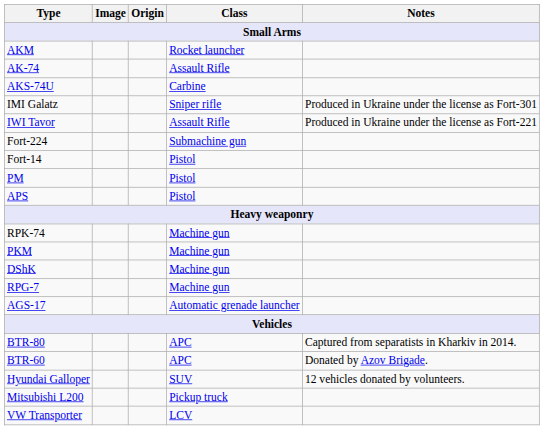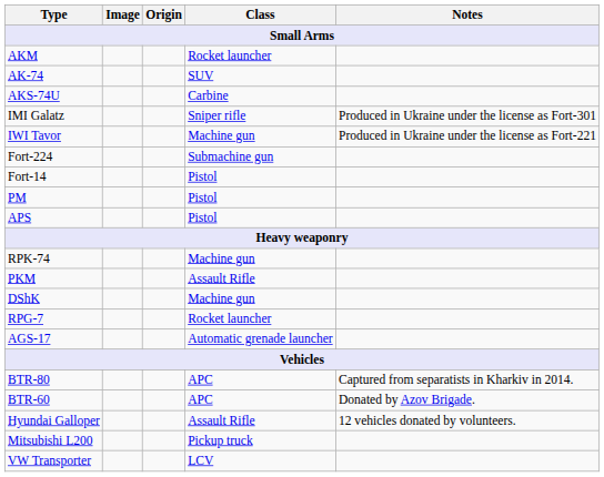AK-74 | Class: Assault Rifle -> SUV
IWI Tavor | Class: Assault Rifle -> Machine gun
PKM | Class: Machine gun -> Assault Rifle
RPG-7 | Class: Machine gun -> Rocket launcher
Hyundai Galloper | Class: SUV -> Assault Rifle
